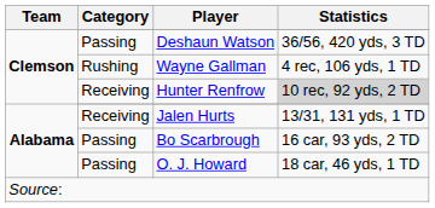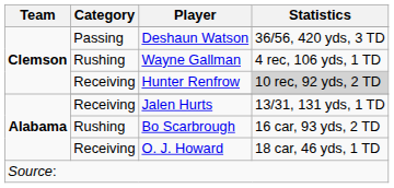Bo Scarbrough | Category: Passing -> Rushing
O. J. Howard | Category: Passing -> Receiving
